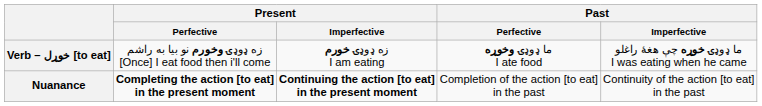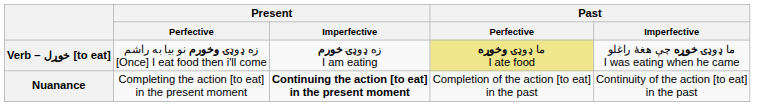Verb – خوړل [to eat] | Past / Perfective: no background -> khaki background
Nuanance | Present / Perfective: bold -> normal
